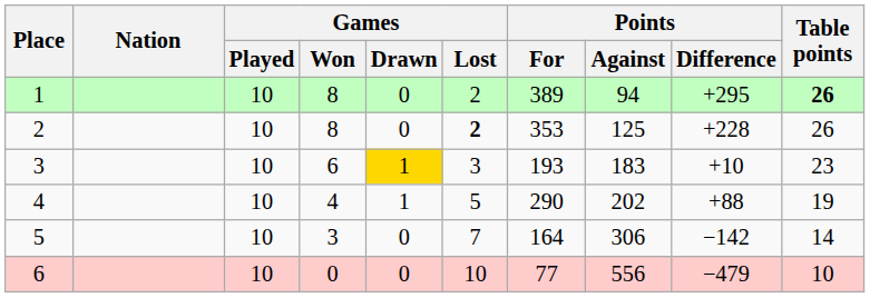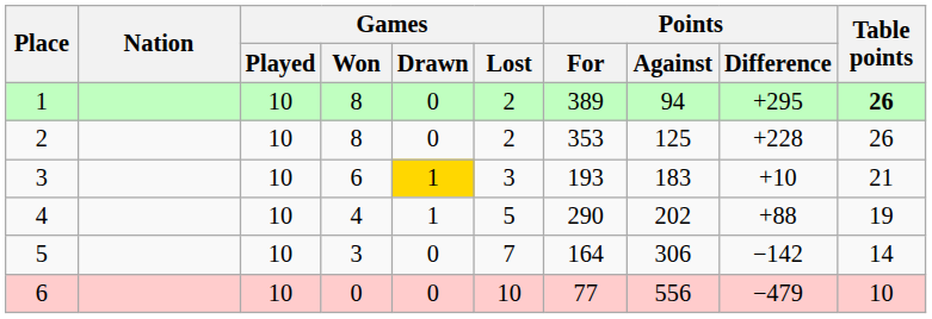row 4 | Games / Lost: bold -> normal
row 5 | Table points: 23 -> 21
